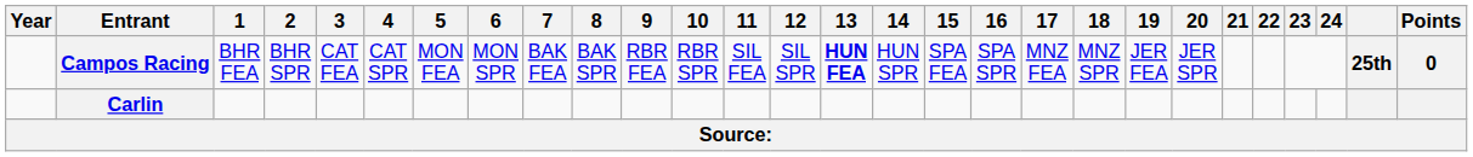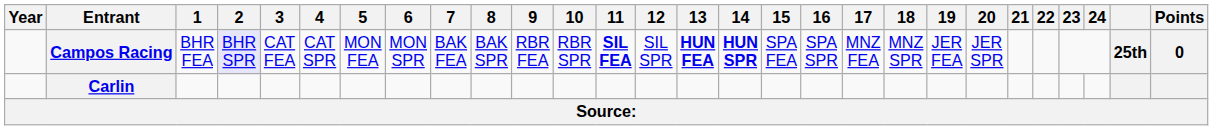Campos Racing | 2: no background -> lavender background
Campos Racing | 11: normal -> bold
Campos Racing | 14: normal -> bold
